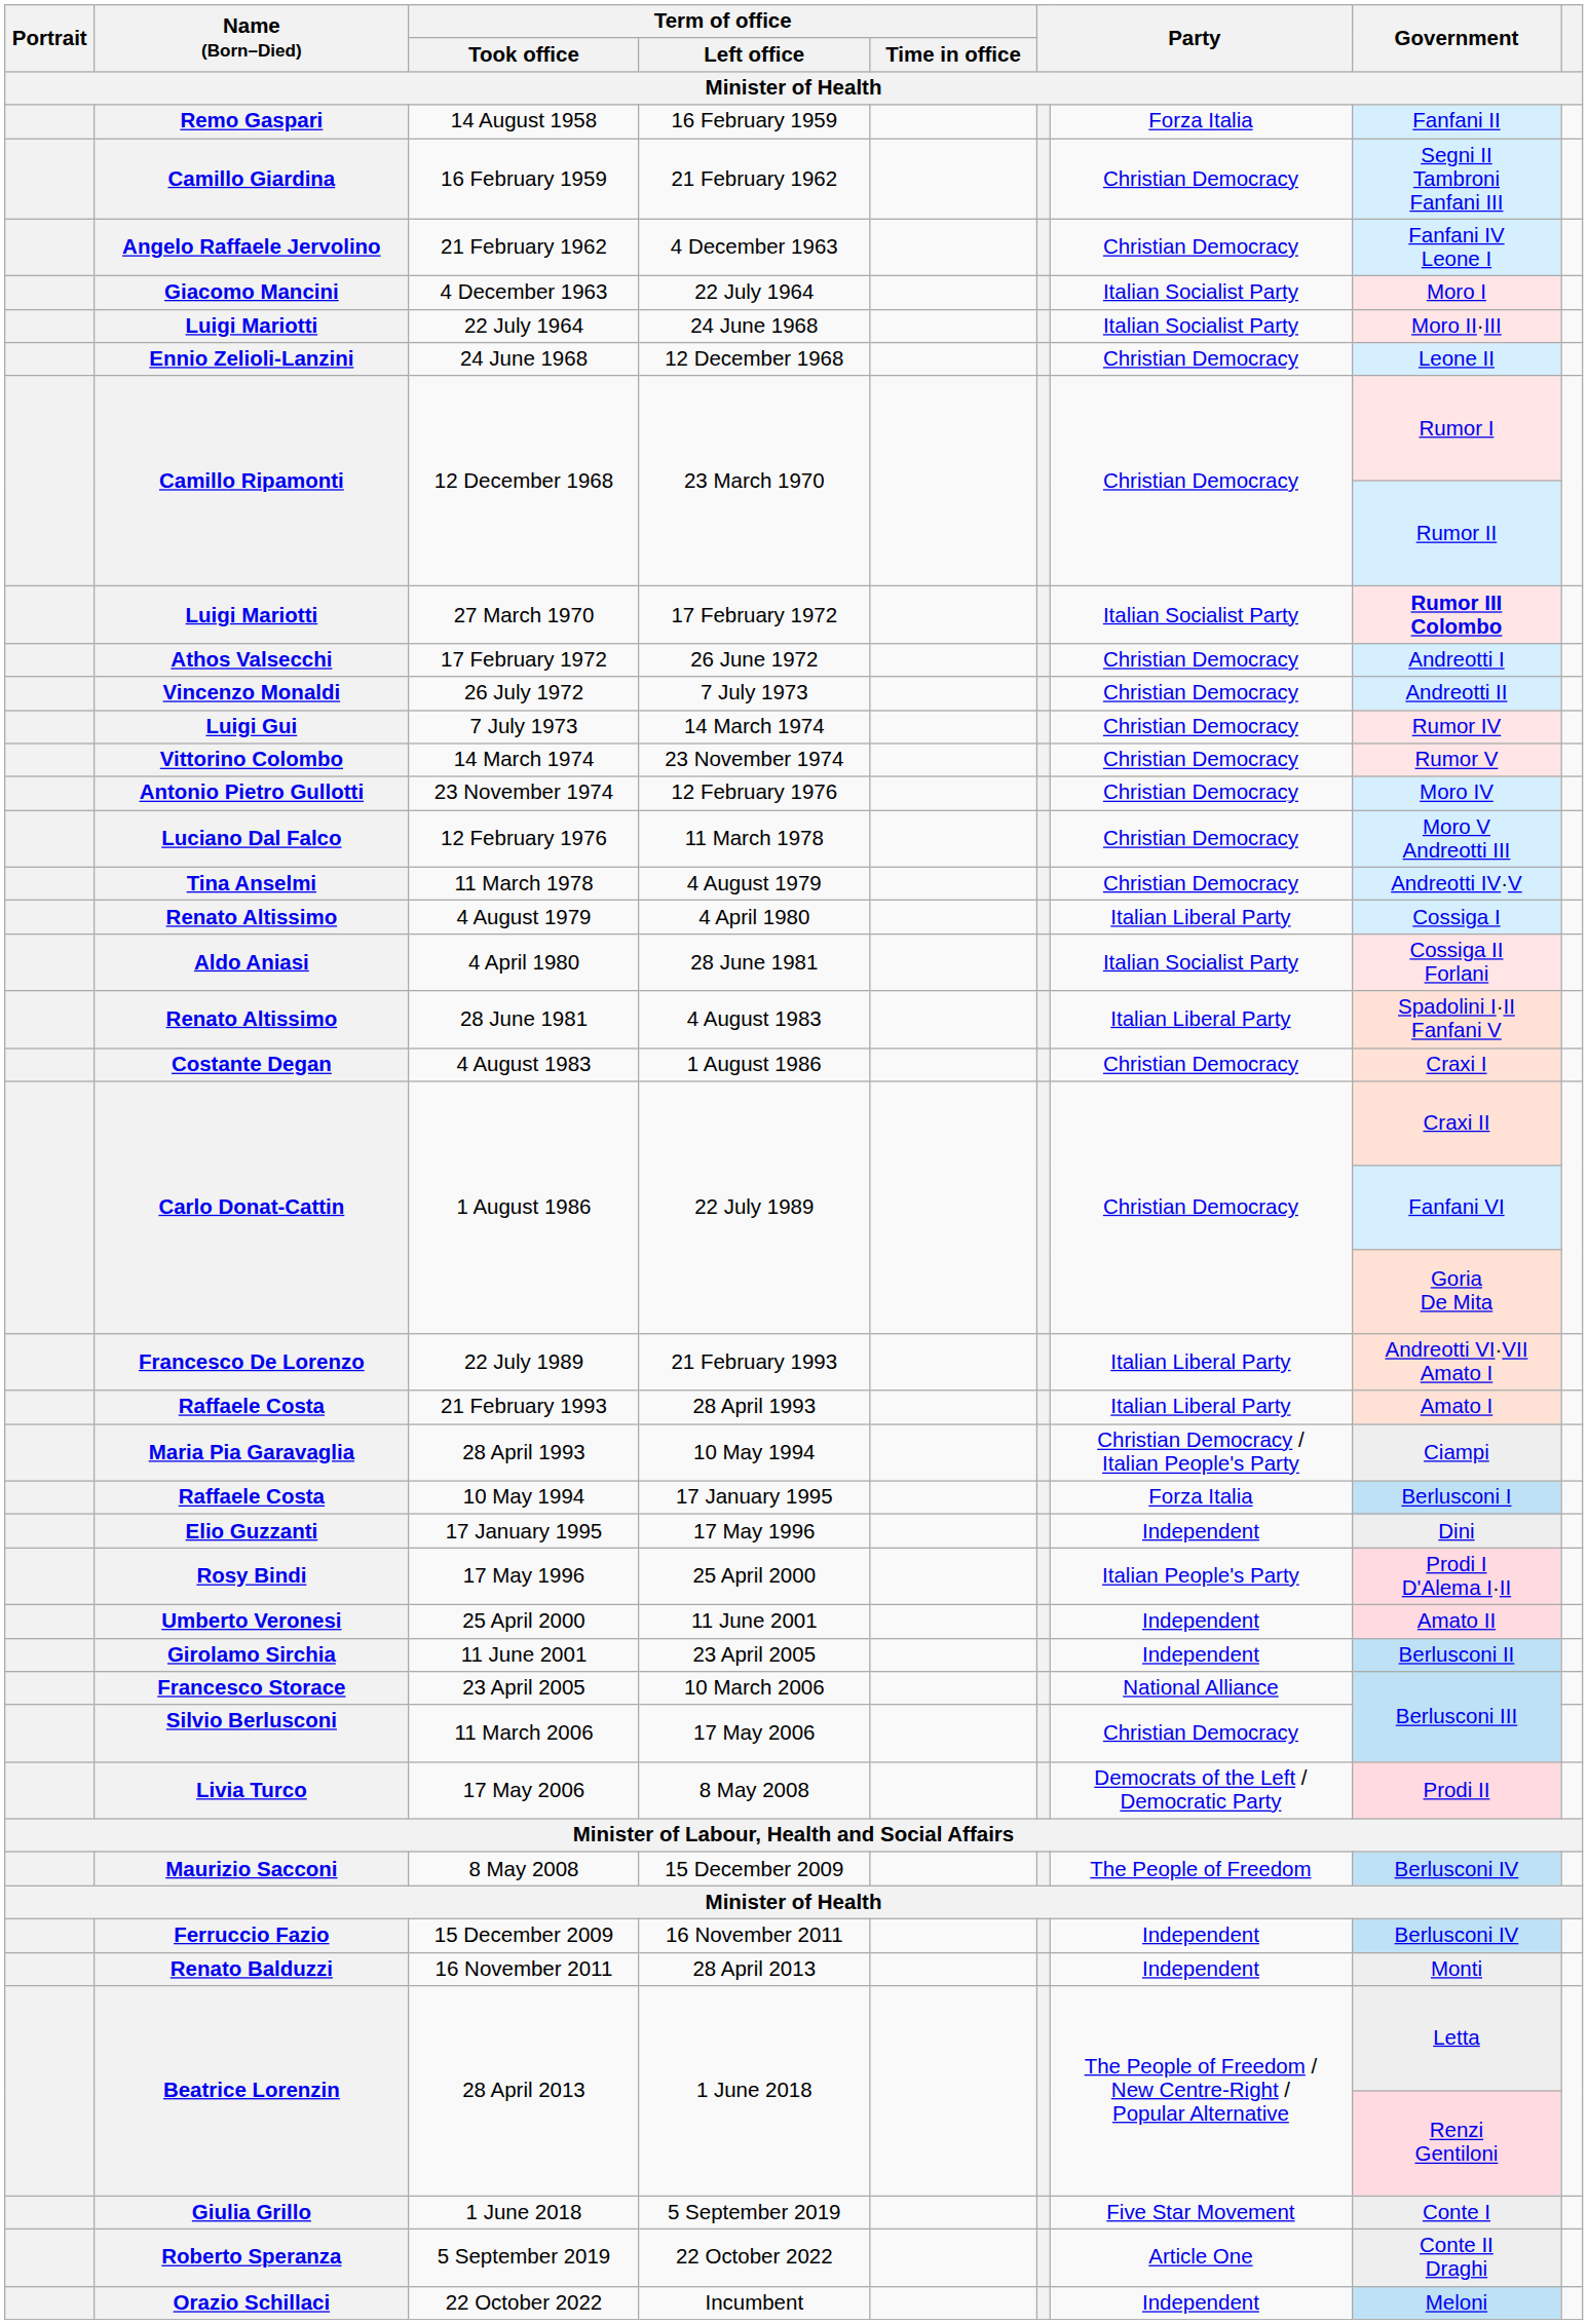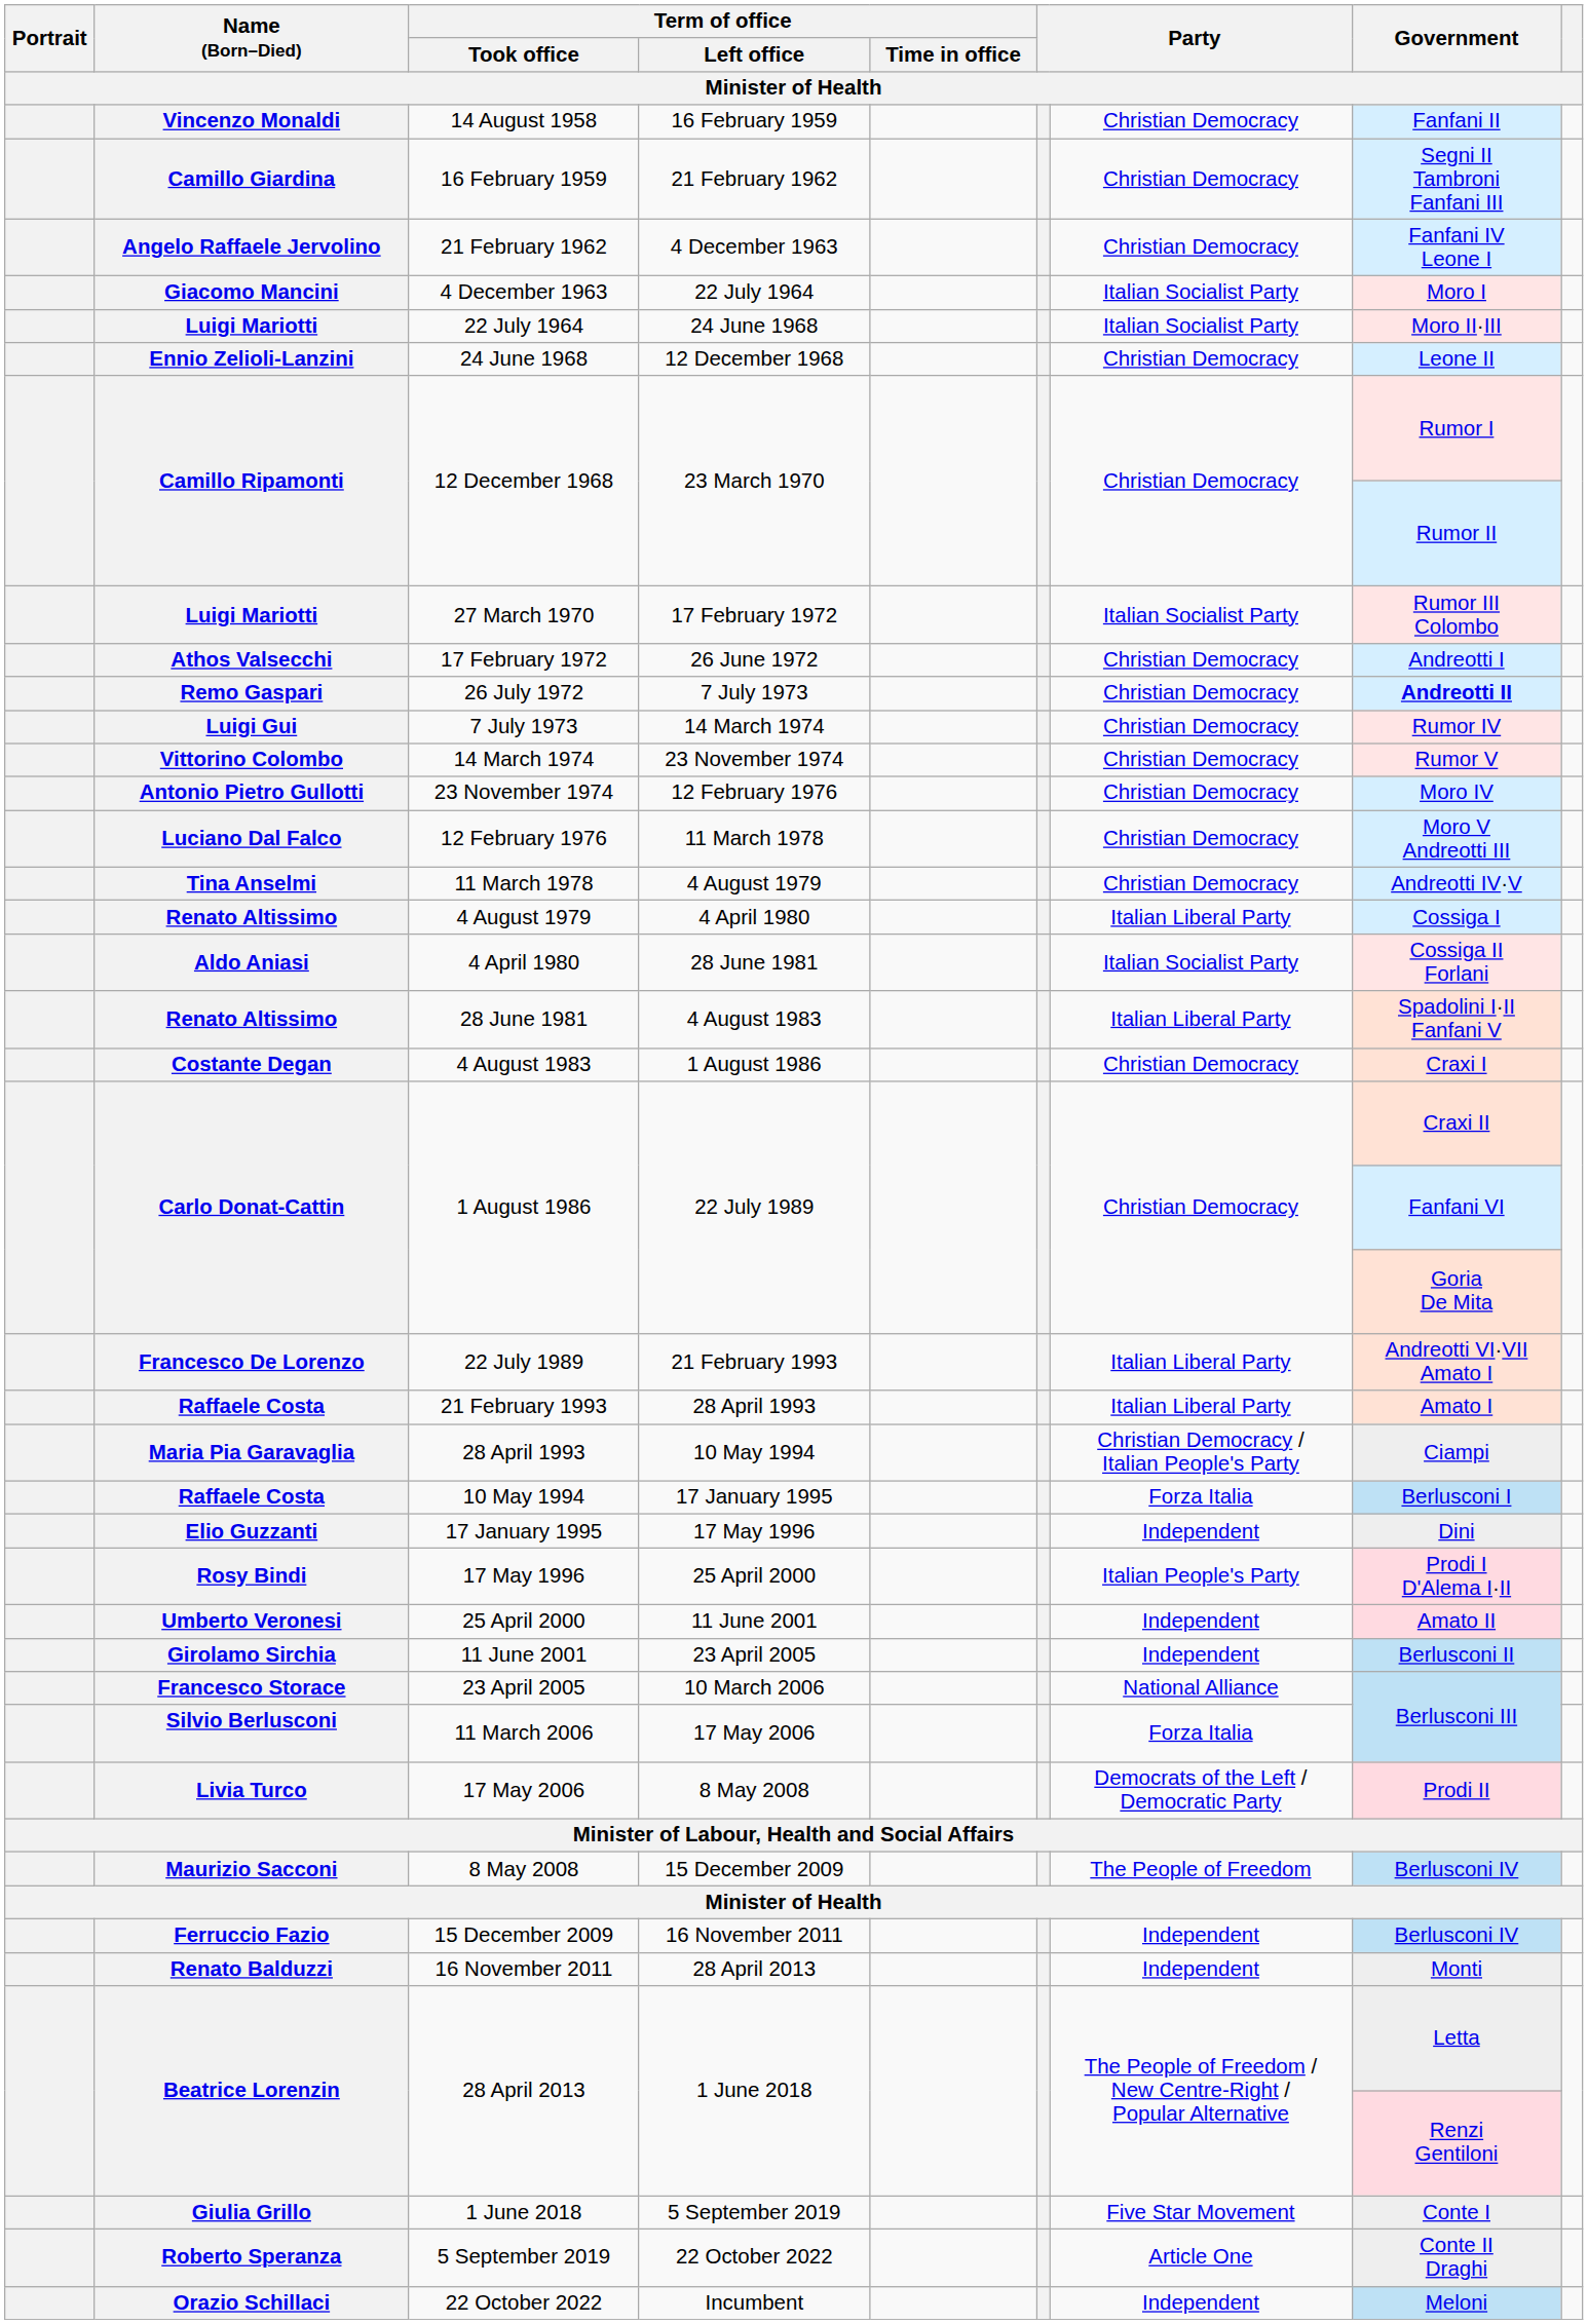14 August 1958 | Name (Born–Died): Remo Gaspari -> Vincenzo Monaldi
14 August 1958 | column 7: Forza Italia -> Christian Democracy
27 March 1970 | Government: bold -> normal
26 July 1972 | Name (Born–Died): Vincenzo Monaldi -> Remo Gaspari
26 July 1972 | Government: normal -> bold
11 March 2006 | column 7: Christian Democracy -> Forza Italia
